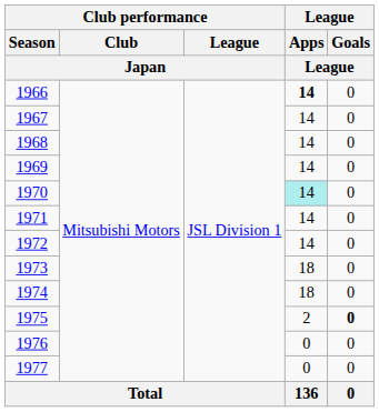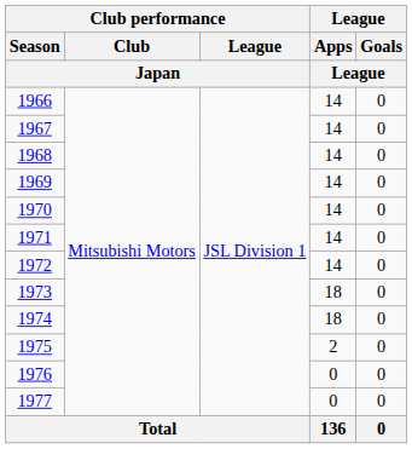1966 | League / Apps / League: bold -> normal
1970 | League / Apps / League: paleturquoise background -> no background
1975 | League / Goals / League: bold -> normal
